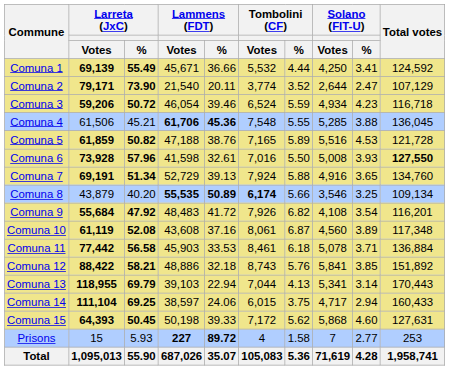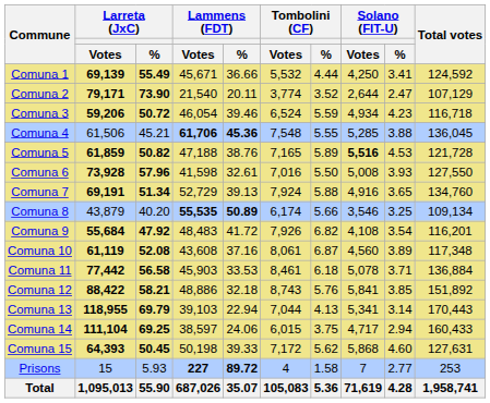Comuna 5 | Solano (FIT-U) / Votes: normal -> bold
Comuna 6 | Total votes: bold -> normal
Comuna 8 | Tombolini (CF) / Votes: bold -> normal
